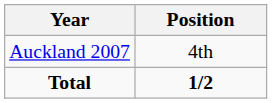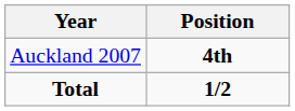Auckland 2007 | Position: normal -> bold
